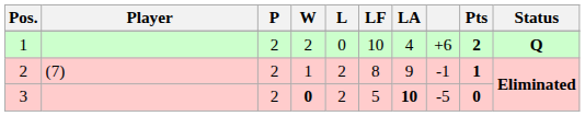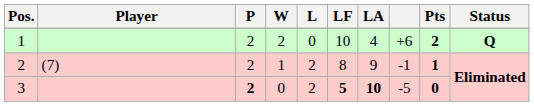3 | P: normal -> bold
3 | W: bold -> normal
3 | LF: normal -> bold
